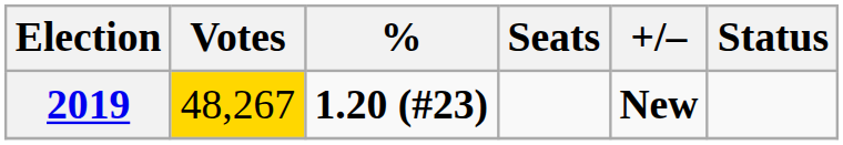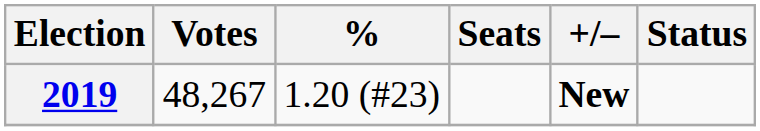2019 | Votes: gold background -> no background
2019 | %: bold -> normal
